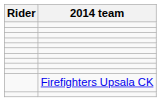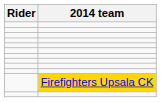row 12 | 2014 team: no background -> gold background
